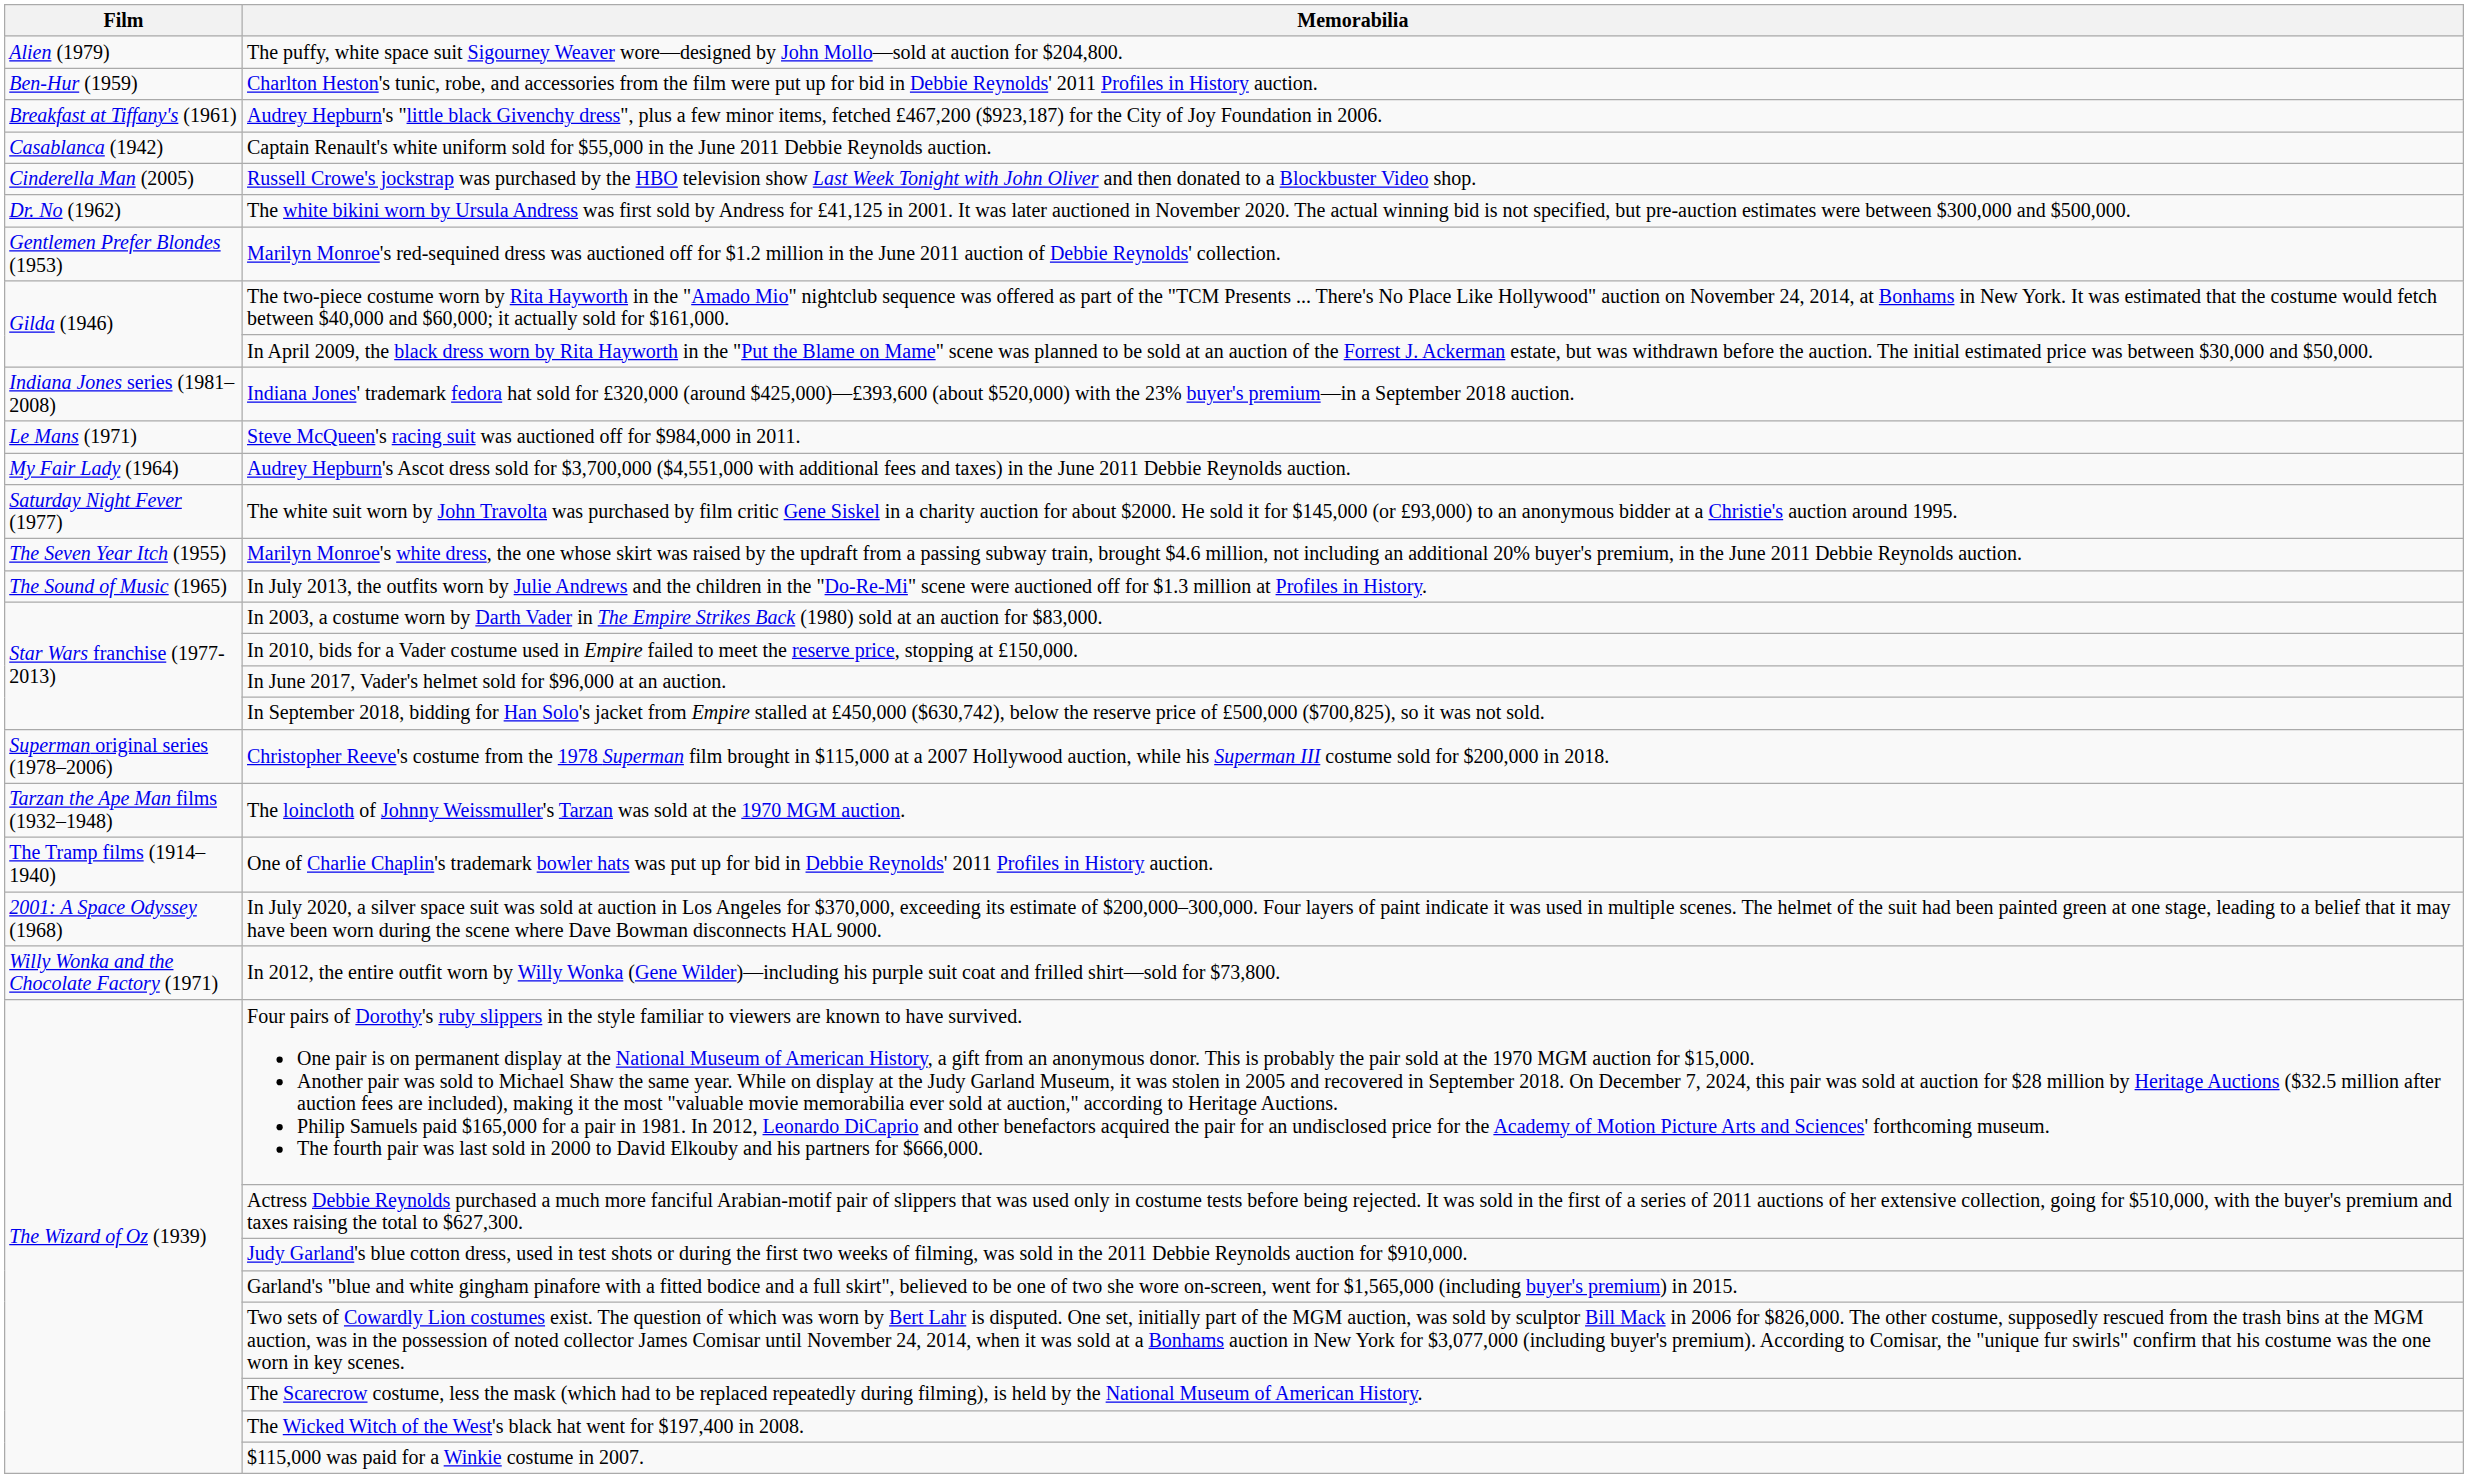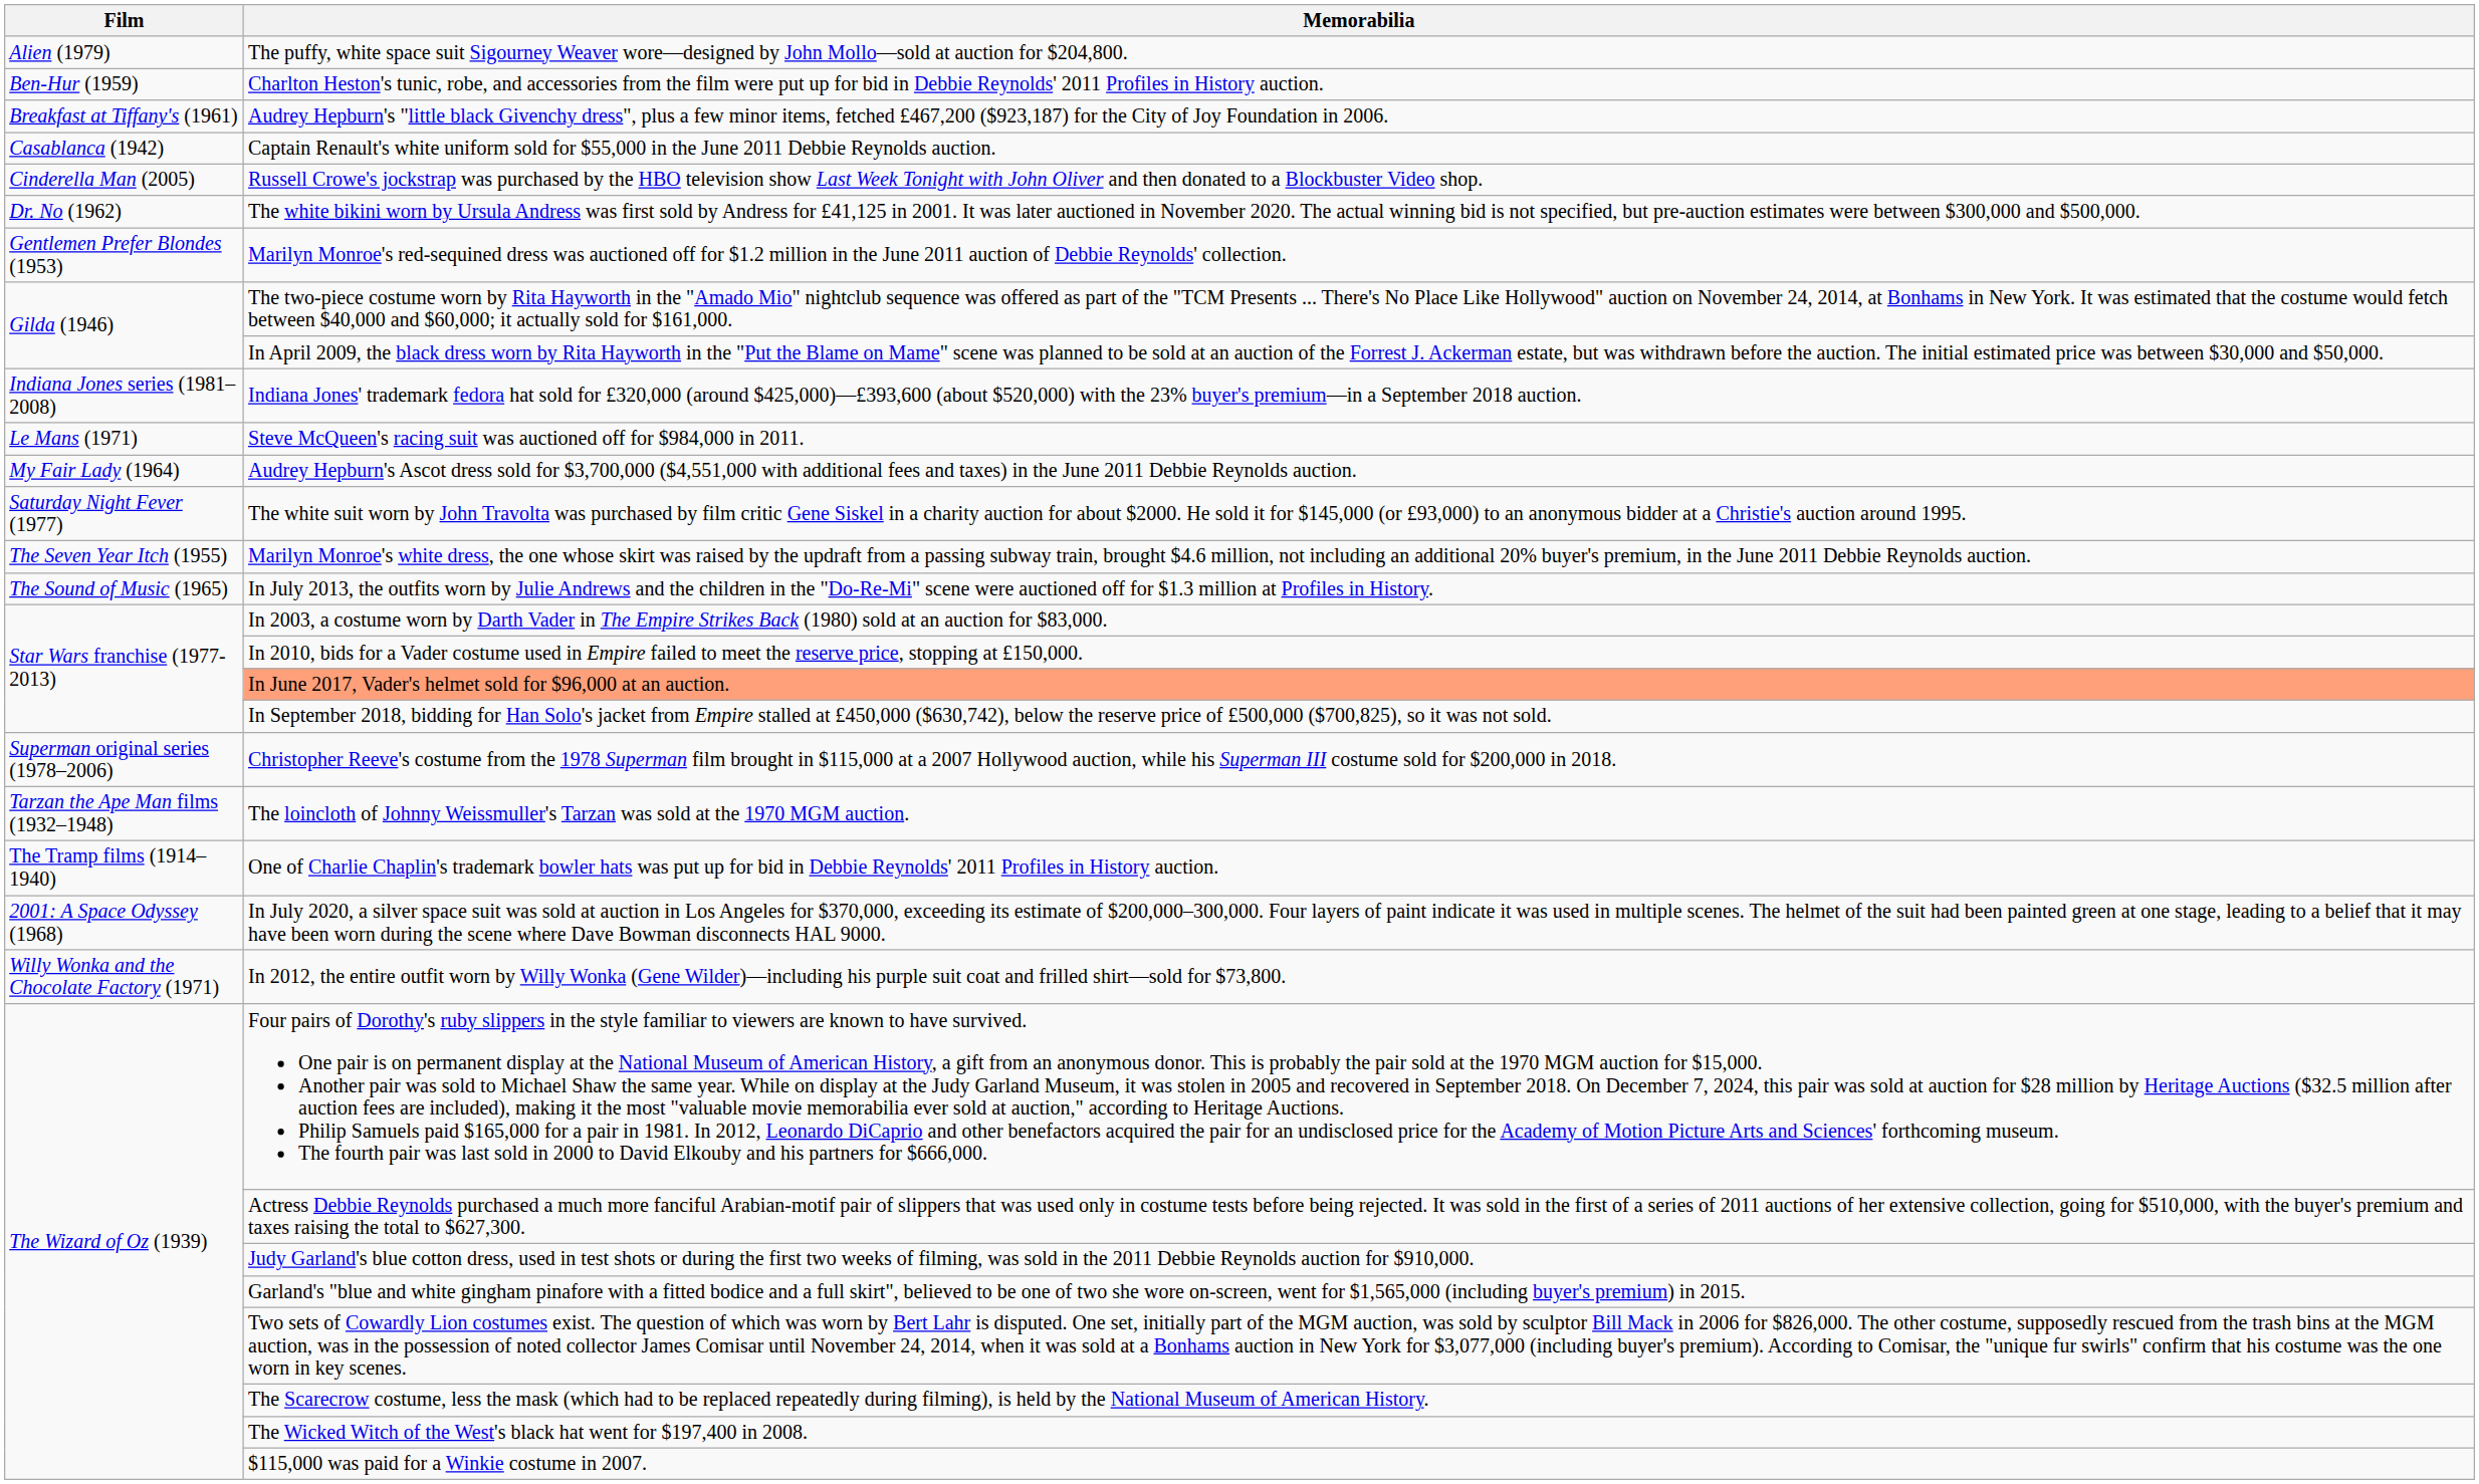In June 2017, Vader's helmet sold for $96,000 at an auction. | Memorabilia: no background -> lightsalmon background
